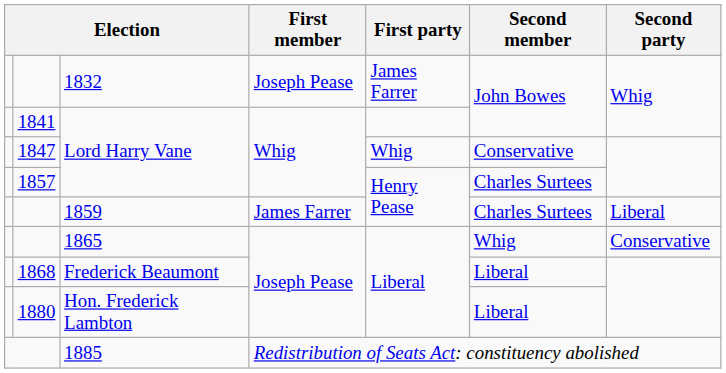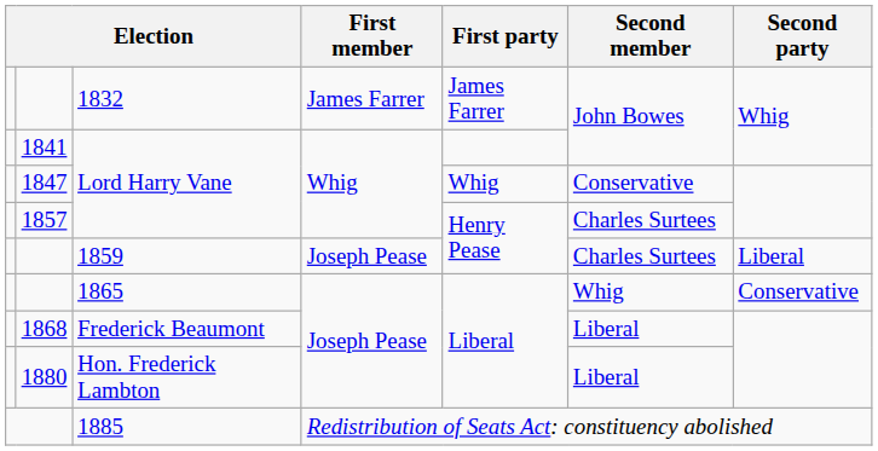1832 | First member: Joseph Pease -> James Farrer
1859 | First member: James Farrer -> Joseph Pease
